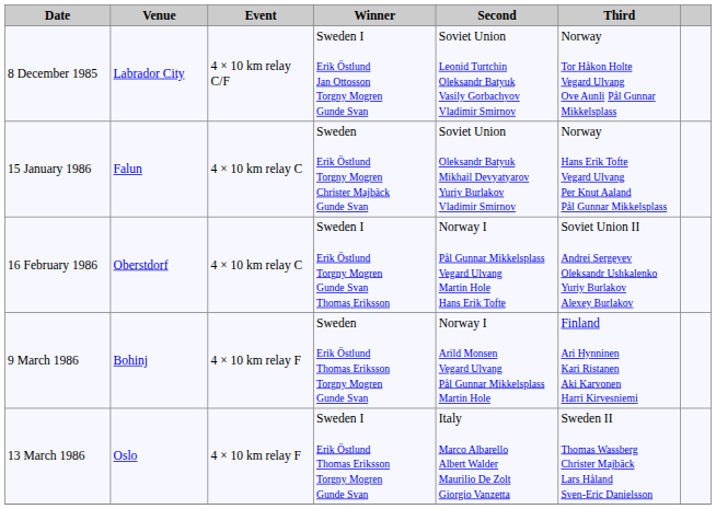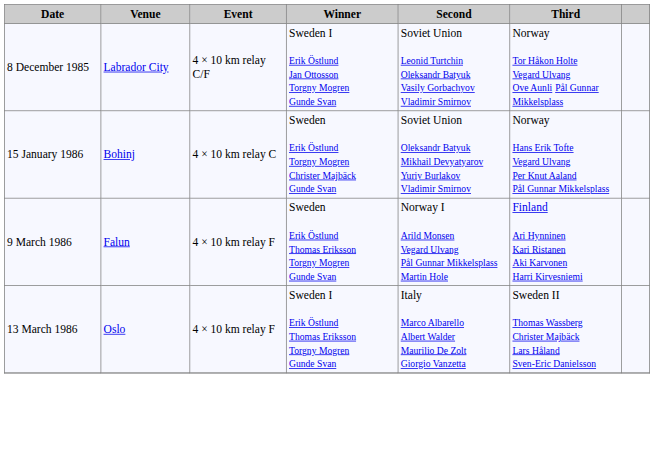15 January 1986 | Venue: Falun -> Bohinj
- row: 16 February 1986 | Oberstdorf | 4 × 10 km relay C | Sweden I Erik Östlund Torgny Mogren Gunde Svan Thomas Eriksson | Norway I Pål Gunnar Mikkelsplass Vegard Ulvang Martin Hole Hans Erik Tofte | Soviet Union II Andrei Sergeyev Oleksandr Ushkalenko Yuriy Burlakov Alexey Burlakov
9 March 1986 | Venue: Bohinj -> Falun
